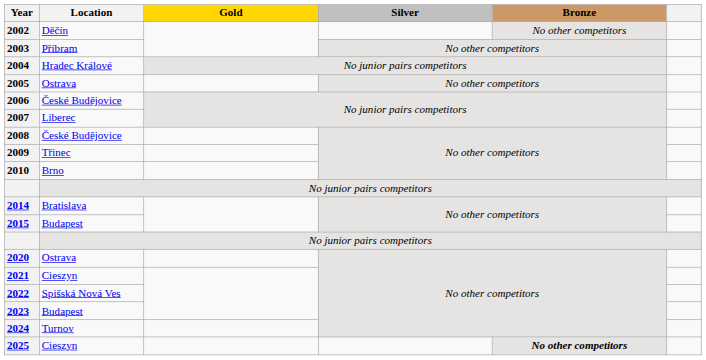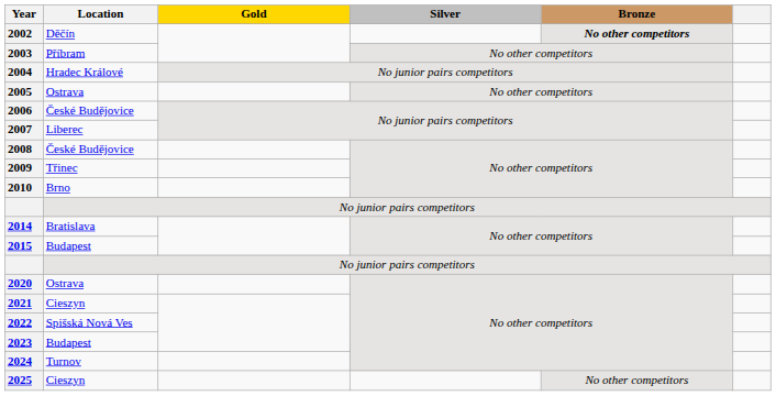2002 | Bronze: normal -> bold
2025 | Bronze: bold -> normal
